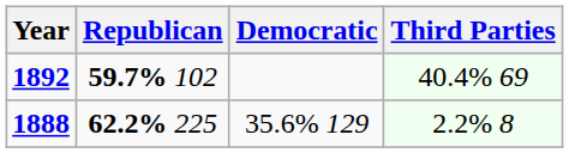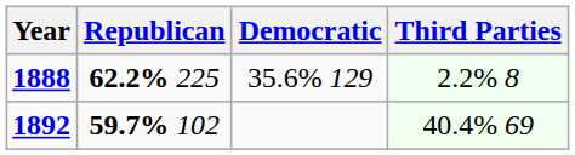rows swapped: 1892 <-> 1888
